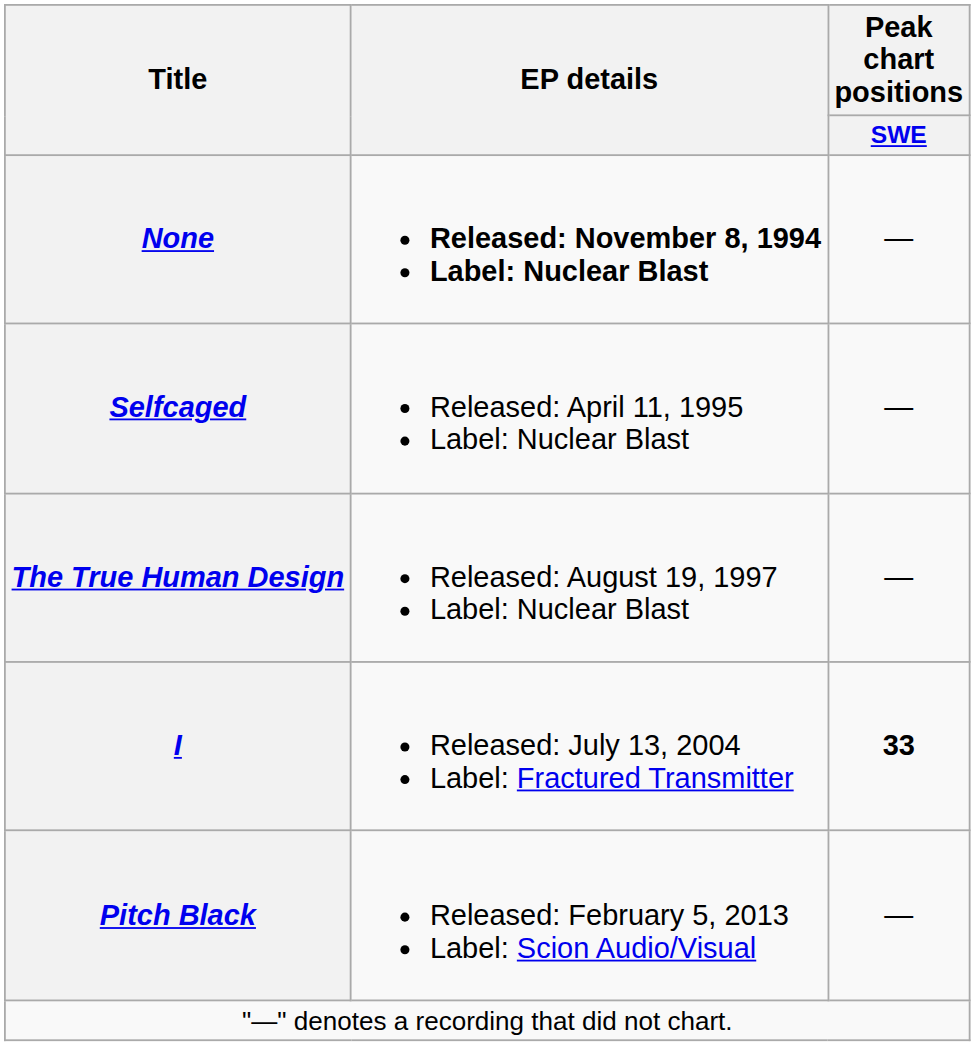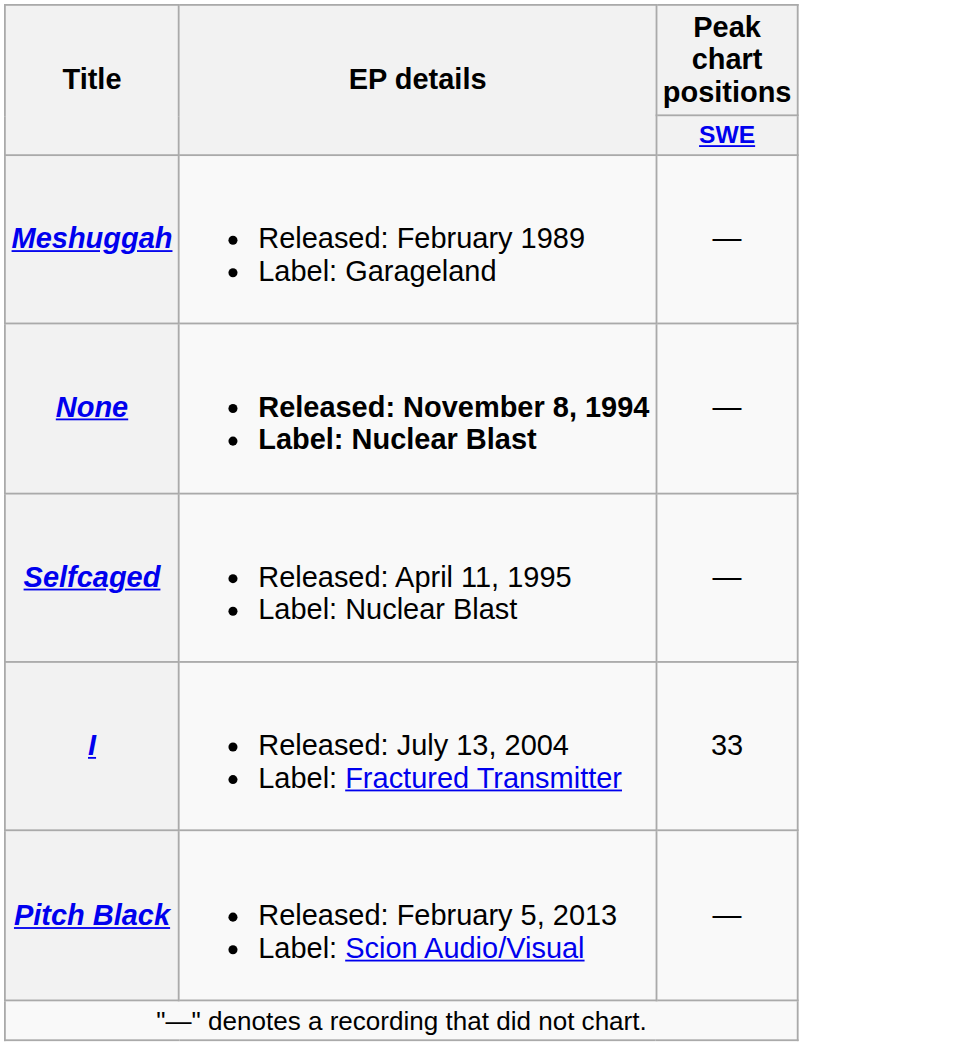+ row: Meshuggah | Released: February 1989 Label: Garageland | —
- row: The True Human Design | Released: August 19, 1997 Label: Nuclear Blast | —
I | Peak chart positions / SWE: bold -> normal
